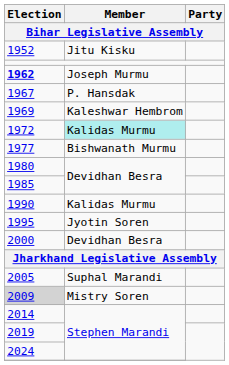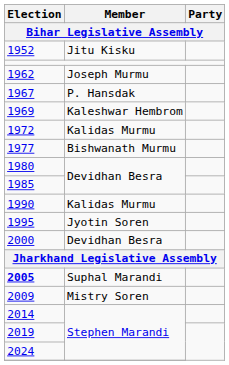1962 | Election: bold -> normal
1972 | Member: paleturquoise background -> no background
2005 | Election: normal -> bold
2009 | Election: lightgrey background -> no background
